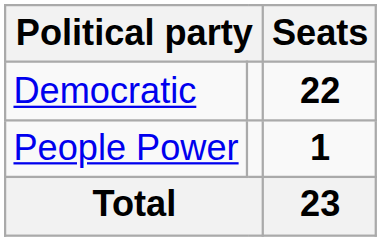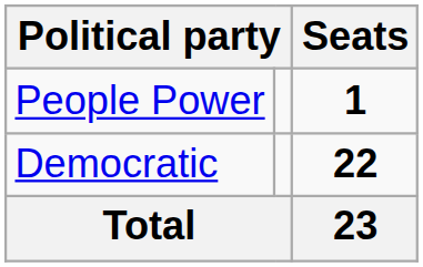rows swapped: Democratic <-> People Power
